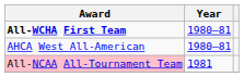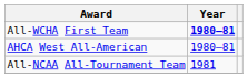row 2 | Award: bold -> normal
row 2 | Year: normal -> bold
row 4 | Award: pink background -> no background
